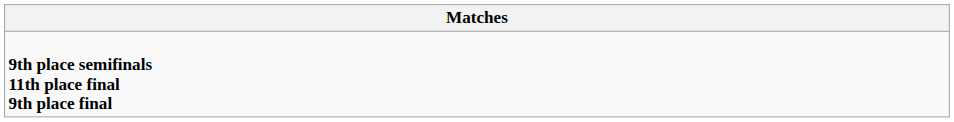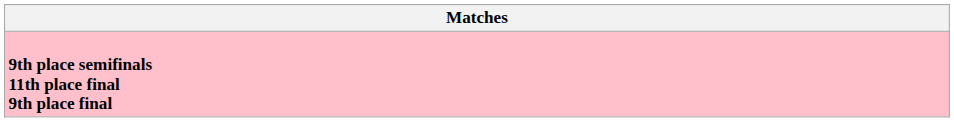row 2 | column 1: no background -> pink background
